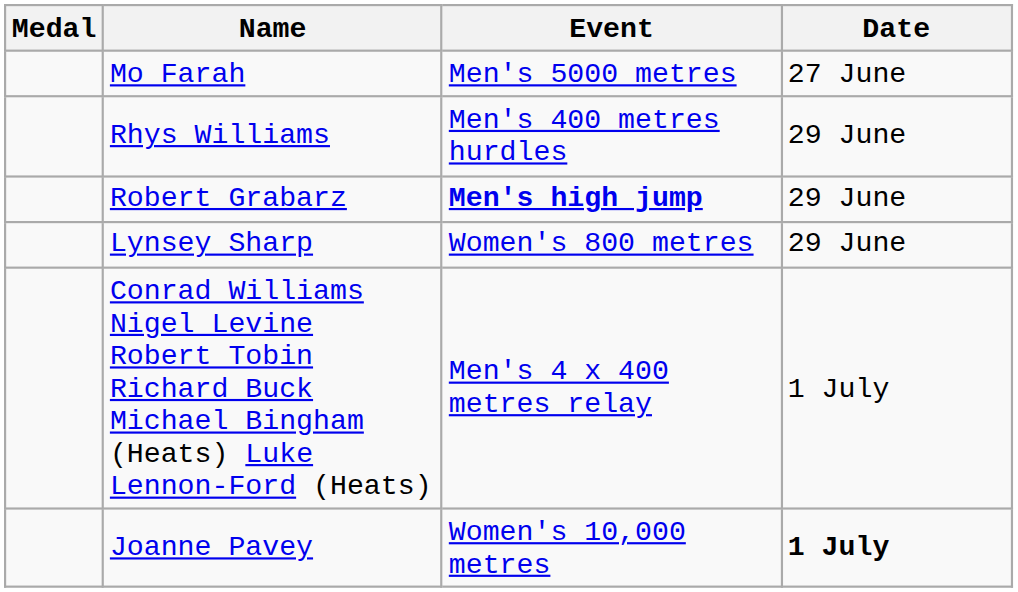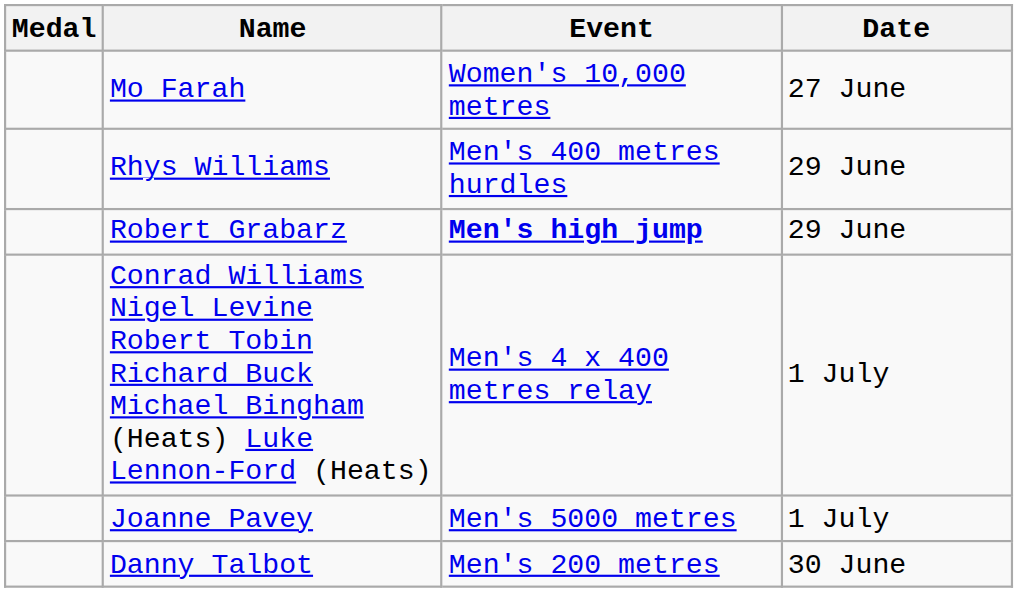Mo Farah | Event: Men's 5000 metres -> Women's 10,000 metres
- row: Lynsey Sharp | Women's 800 metres | 29 June
Joanne Pavey | Event: Women's 10,000 metres -> Men's 5000 metres
Joanne Pavey | Date: bold -> normal
+ row: Danny Talbot | Men's 200 metres | 30 June
